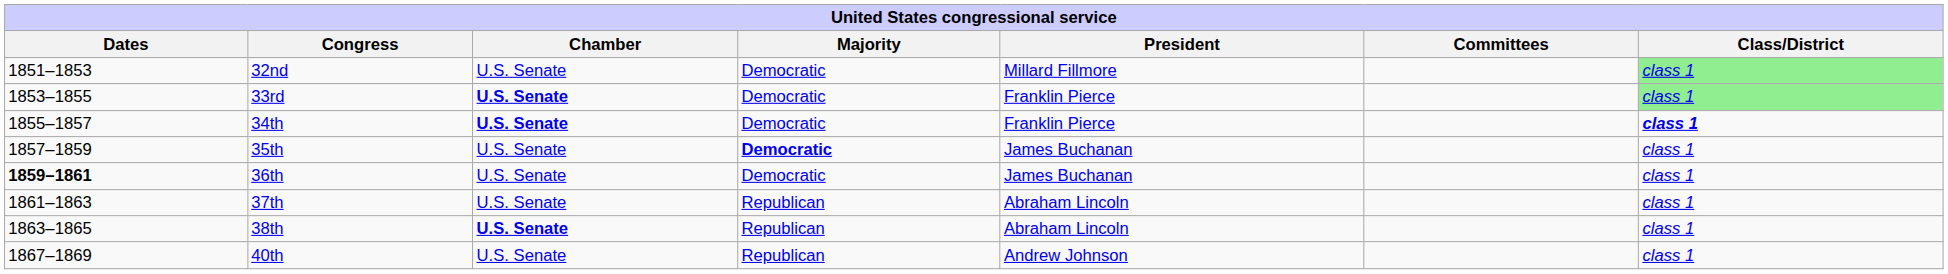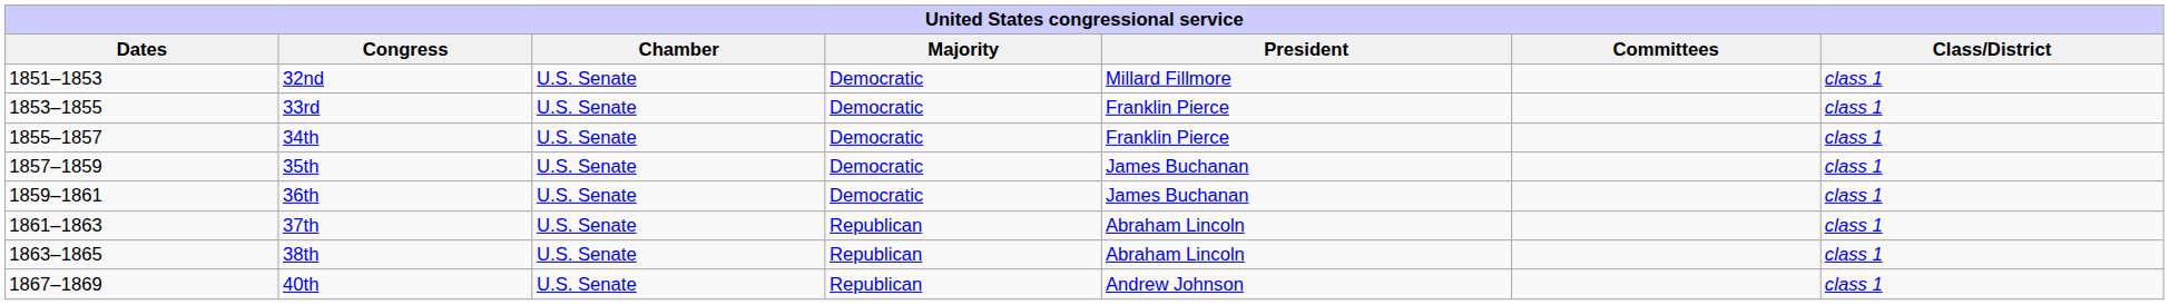32nd | Class/District: lightgreen background -> no background
33rd | Chamber: bold -> normal
33rd | Class/District: lightgreen background -> no background
34th | Chamber: bold -> normal
34th | Class/District: bold -> normal
35th | Majority: bold -> normal
36th | Dates: bold -> normal
38th | Chamber: bold -> normal
